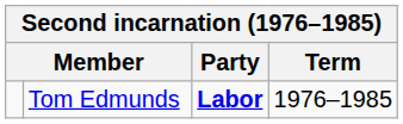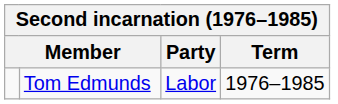Tom Edmunds | Party: bold -> normal
